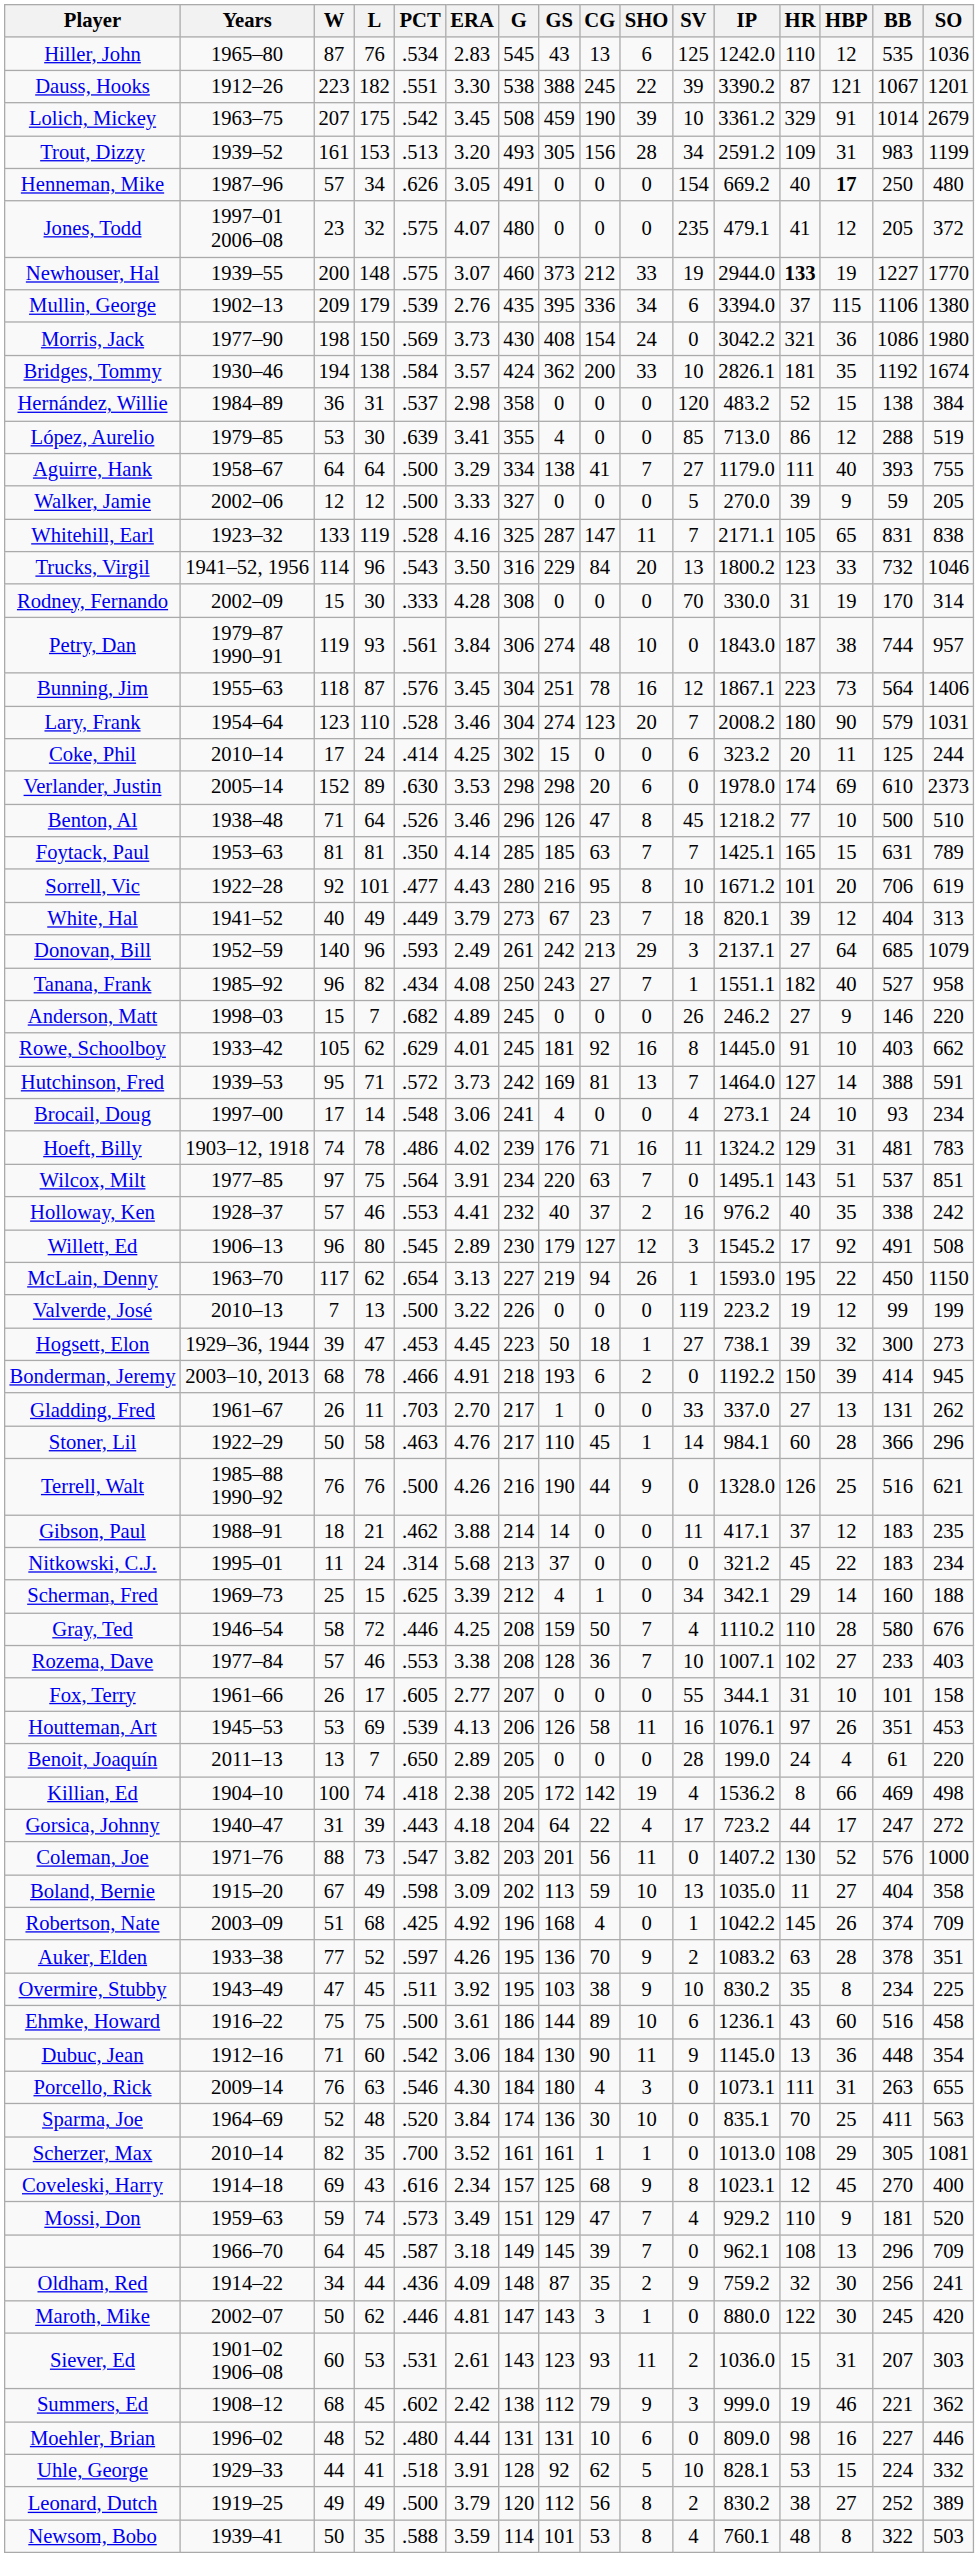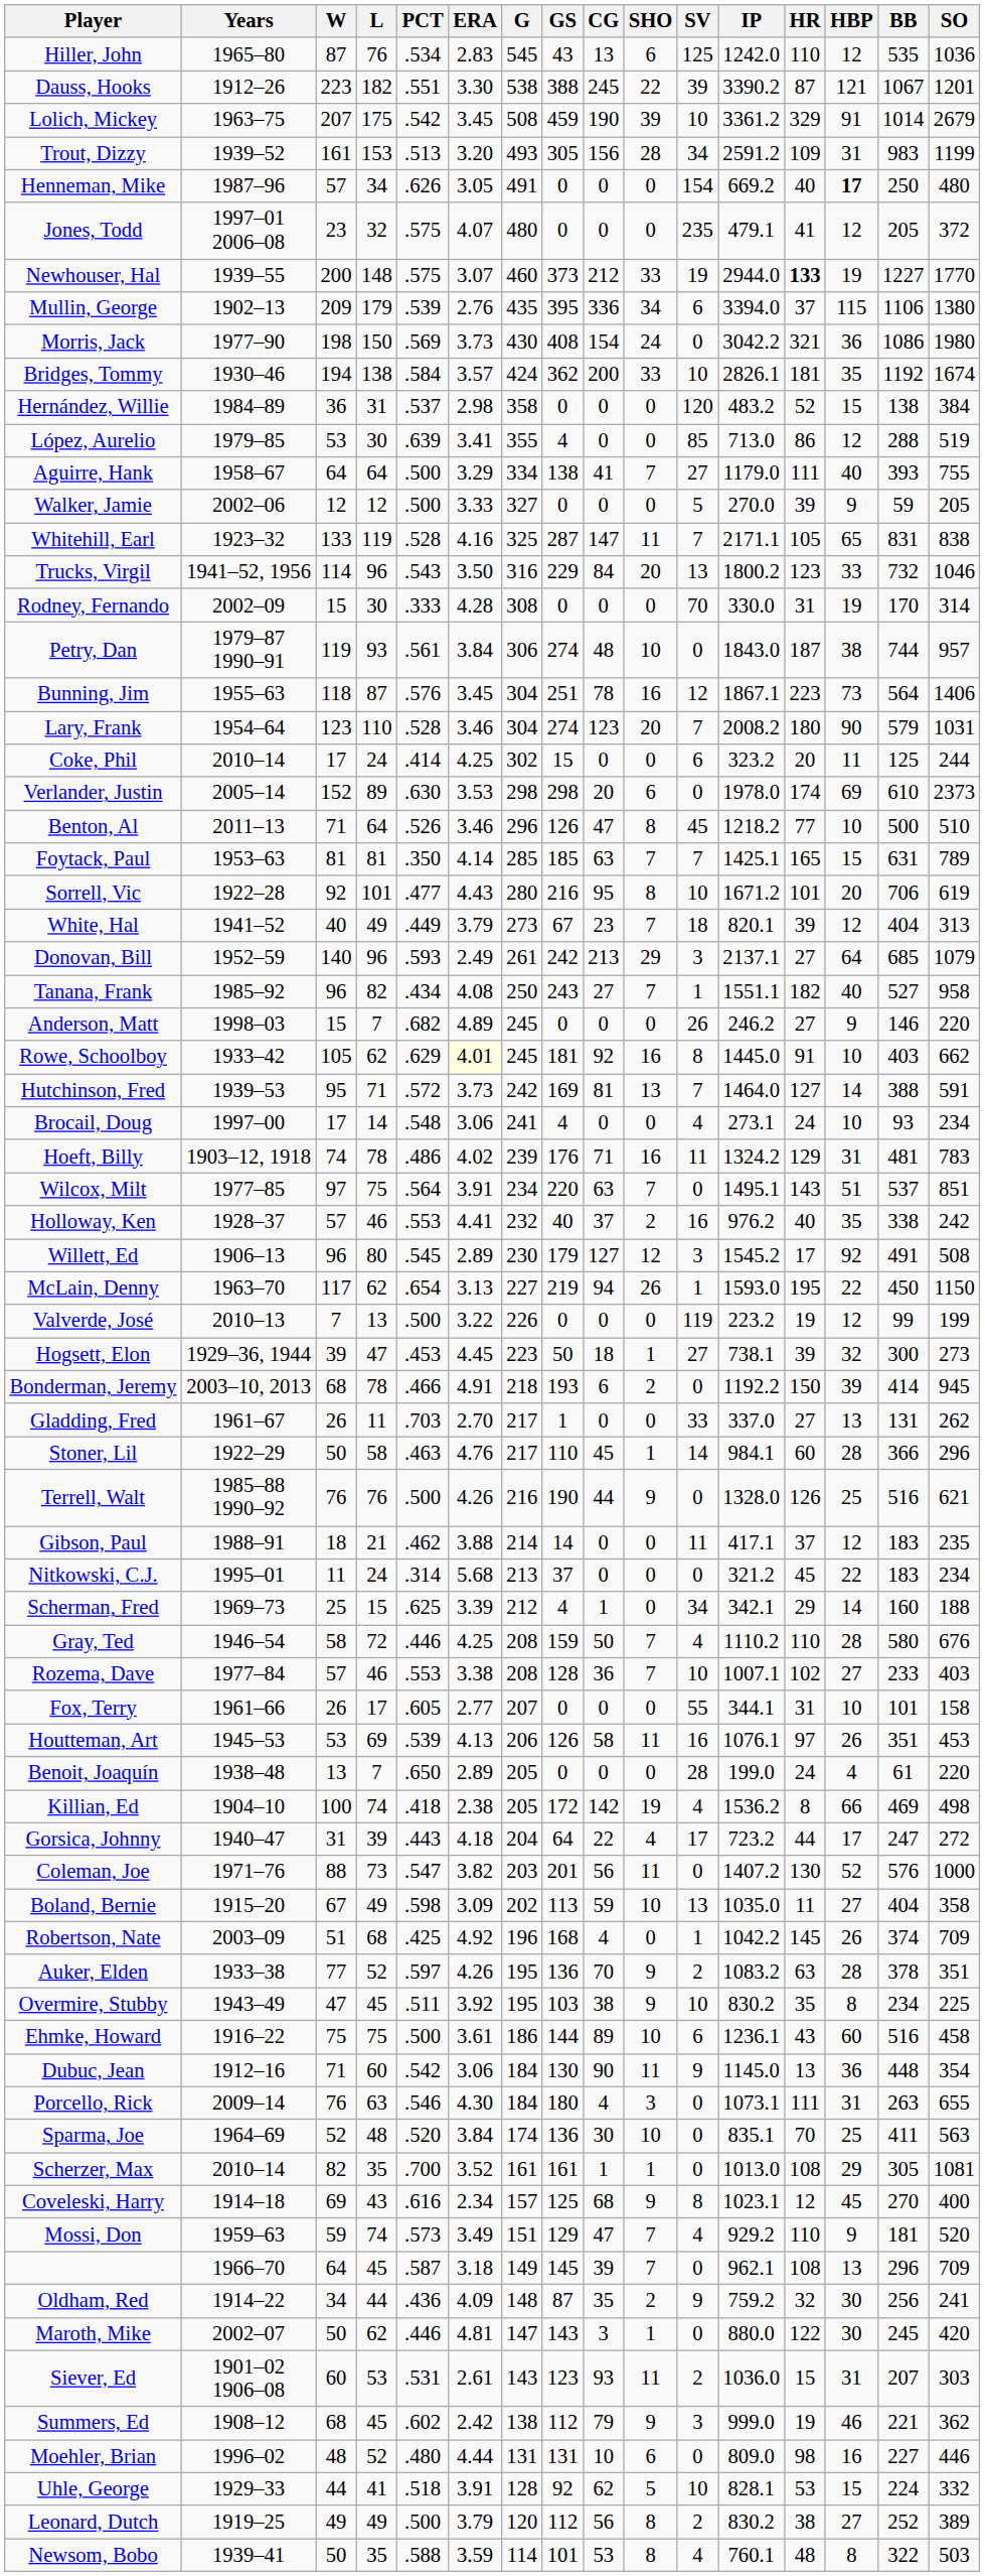Benton, Al | Years: 1938–48 -> 2011–13
Rowe, Schoolboy | ERA: no background -> lightyellow background
Benoit, Joaquín | Years: 2011–13 -> 1938–48
